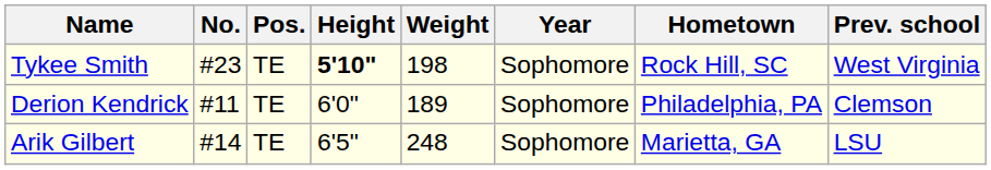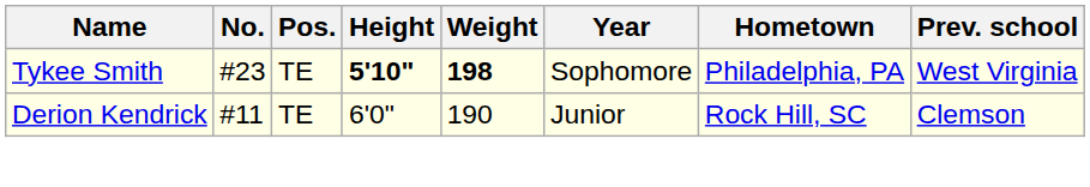Tykee Smith | Weight: normal -> bold
Tykee Smith | Hometown: Rock Hill, SC -> Philadelphia, PA
Derion Kendrick | Weight: 189 -> 190
Derion Kendrick | Year: Sophomore -> Junior
Derion Kendrick | Hometown: Philadelphia, PA -> Rock Hill, SC
- row: Arik Gilbert | #14 | TE | 6'5" | 248 | Sophomore | Marietta, GA | LSU
